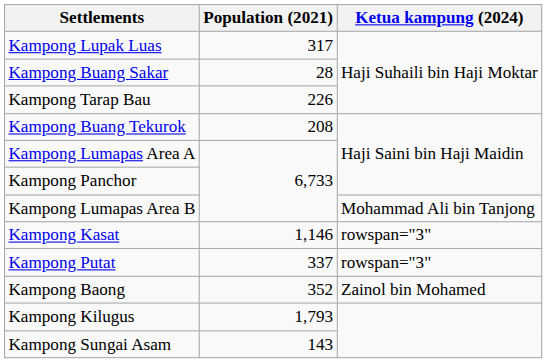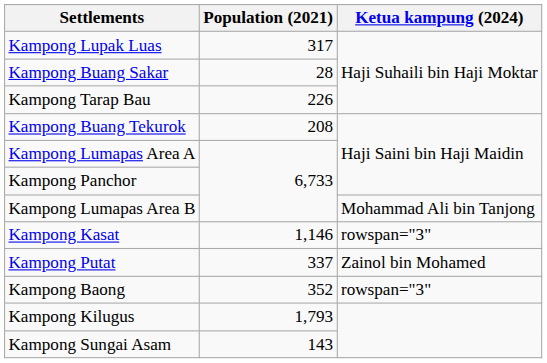Kampong Putat | Ketua kampung (2024): rowspan="3" -> Zainol bin Mohamed
Kampong Baong | Ketua kampung (2024): Zainol bin Mohamed -> rowspan="3"
